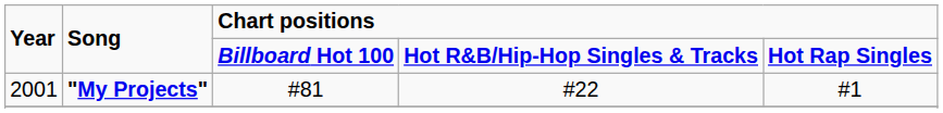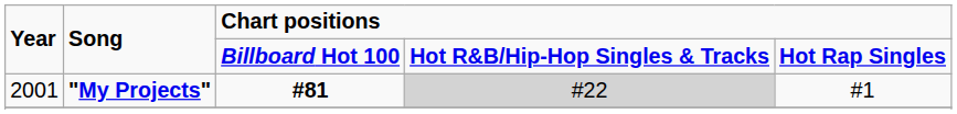2001 | column 3: normal -> bold
2001 | column 4: no background -> lightgrey background
